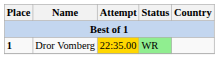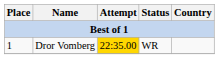Dror Vomberg | Place: bold -> normal
Dror Vomberg | Status: lightgreen background -> no background
